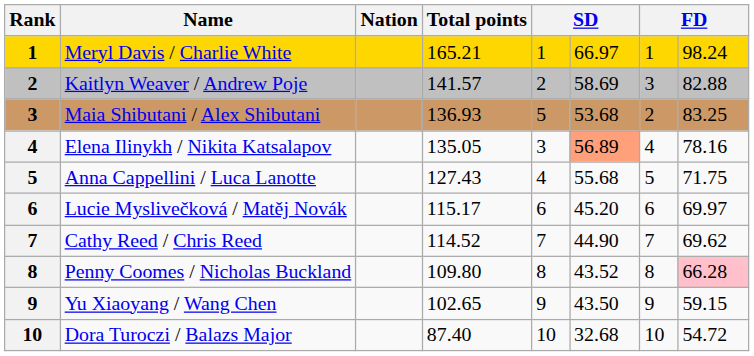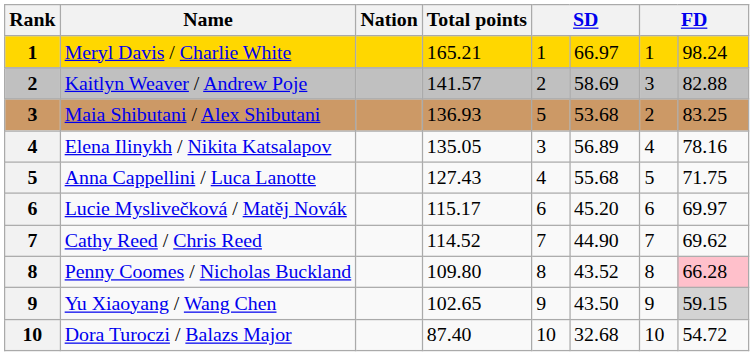Elena Ilinykh / Nikita Katsalapov | column 6: lightsalmon background -> no background
Yu Xiaoyang / Wang Chen | column 8: no background -> lightgrey background
